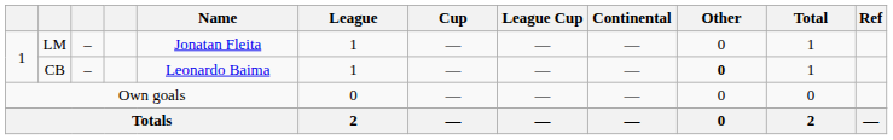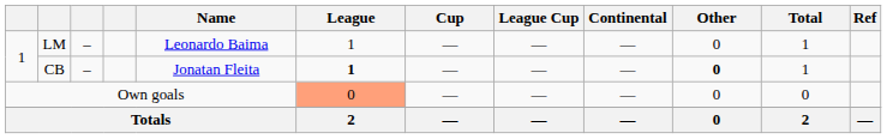LM | Name: Jonatan Fleita -> Leonardo Baima
CB | Name: Leonardo Baima -> Jonatan Fleita
CB | League: normal -> bold
Own goals | League: no background -> lightsalmon background
